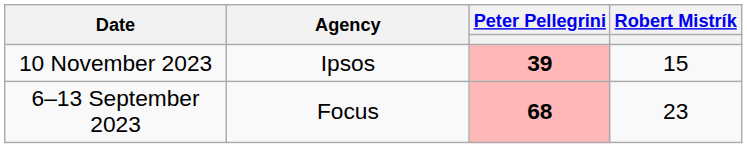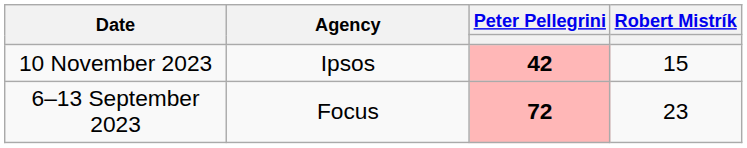10 November 2023 | Peter Pellegrini: 39 -> 42
6–13 September 2023 | Peter Pellegrini: 68 -> 72
